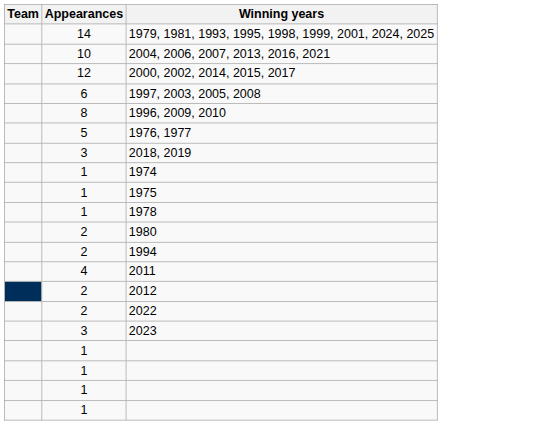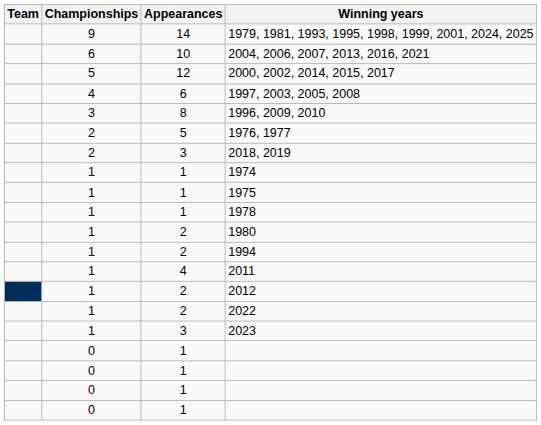+ column: Championships | 9 | 6 | 5 | 4 | 3 | 2 | 2 | 1 | 1 | 1 | 1 | 1 | 1 | 1 | 1 | 1 | 0 | 0 | 0 | 0
